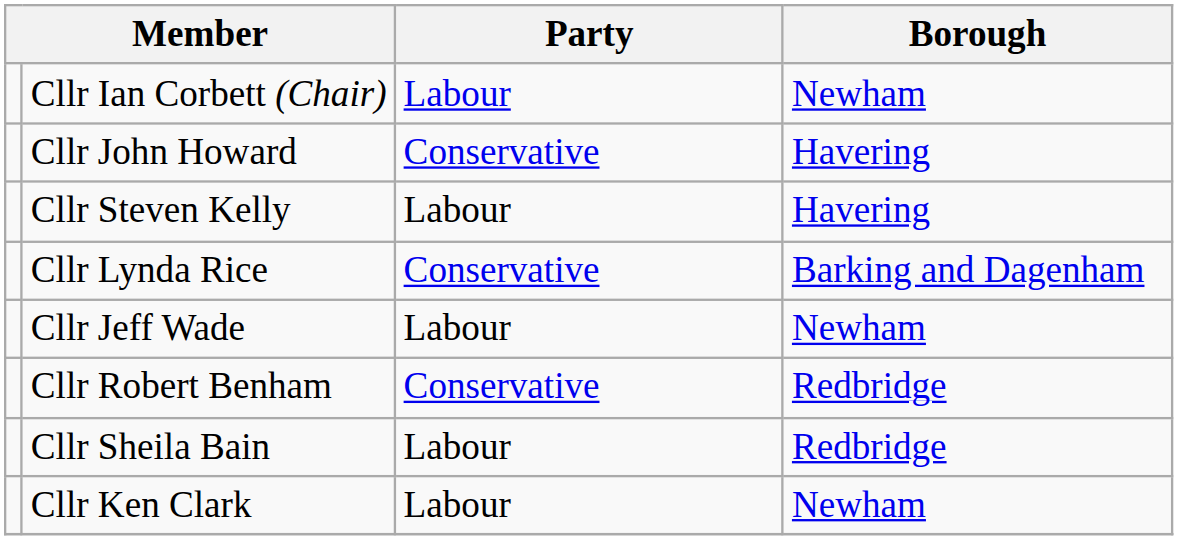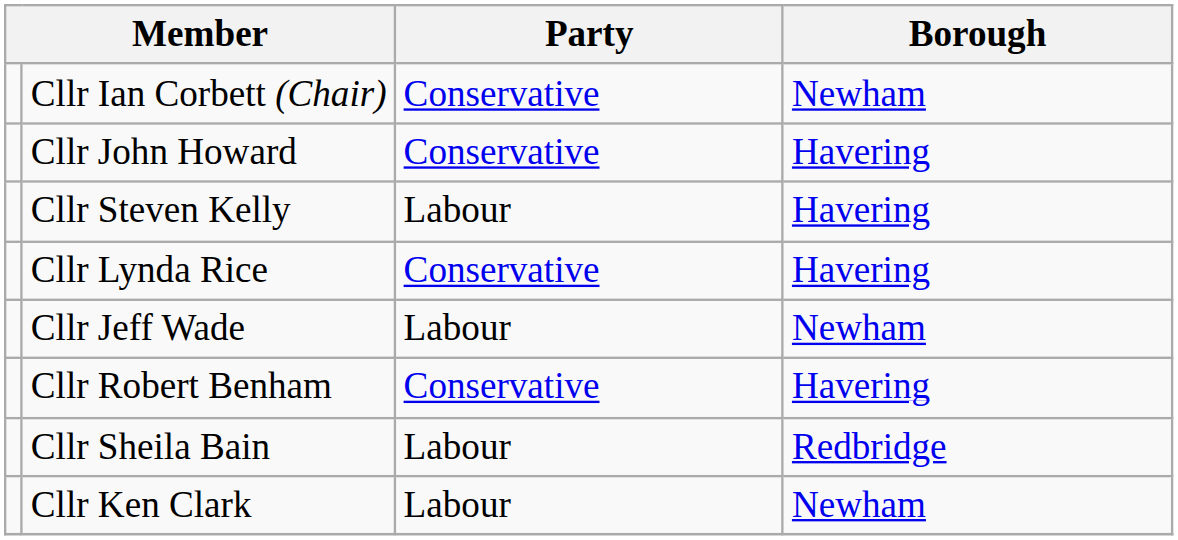Cllr Ian Corbett (Chair) | Party: Labour -> Conservative
Cllr Lynda Rice | column 4: Barking and Dagenham -> Havering
Cllr Robert Benham | column 4: Redbridge -> Havering
